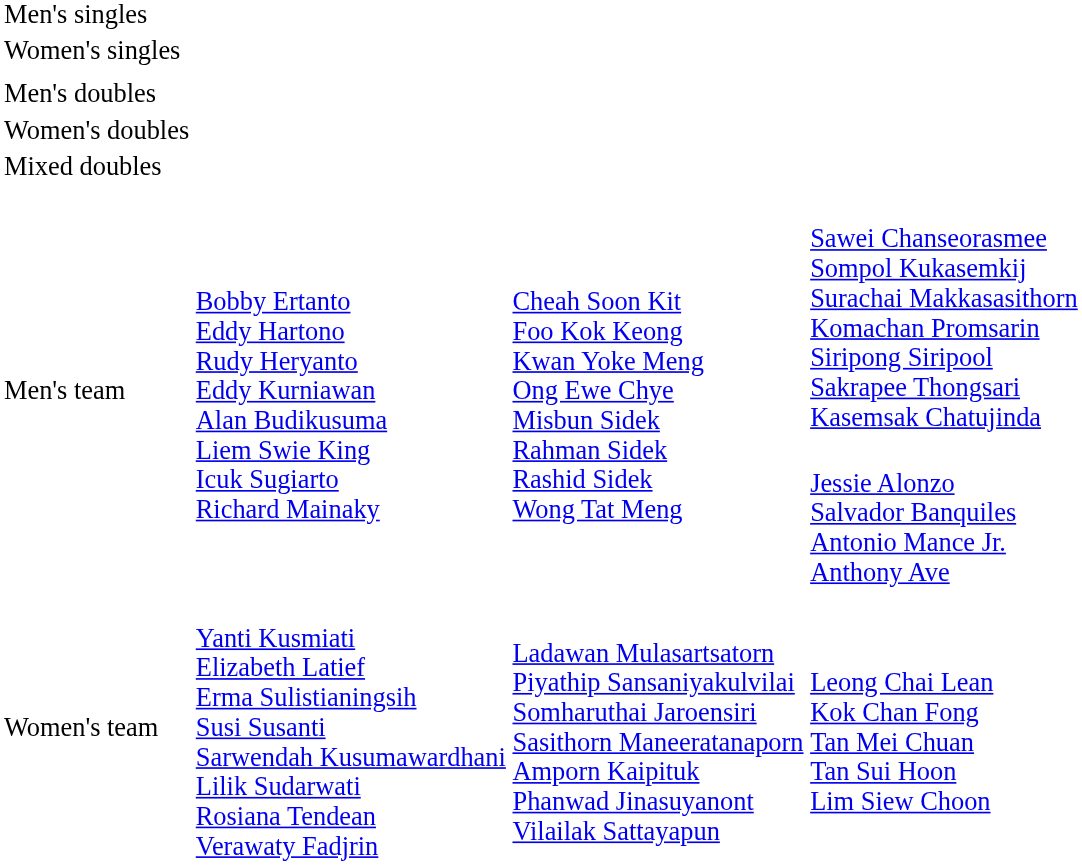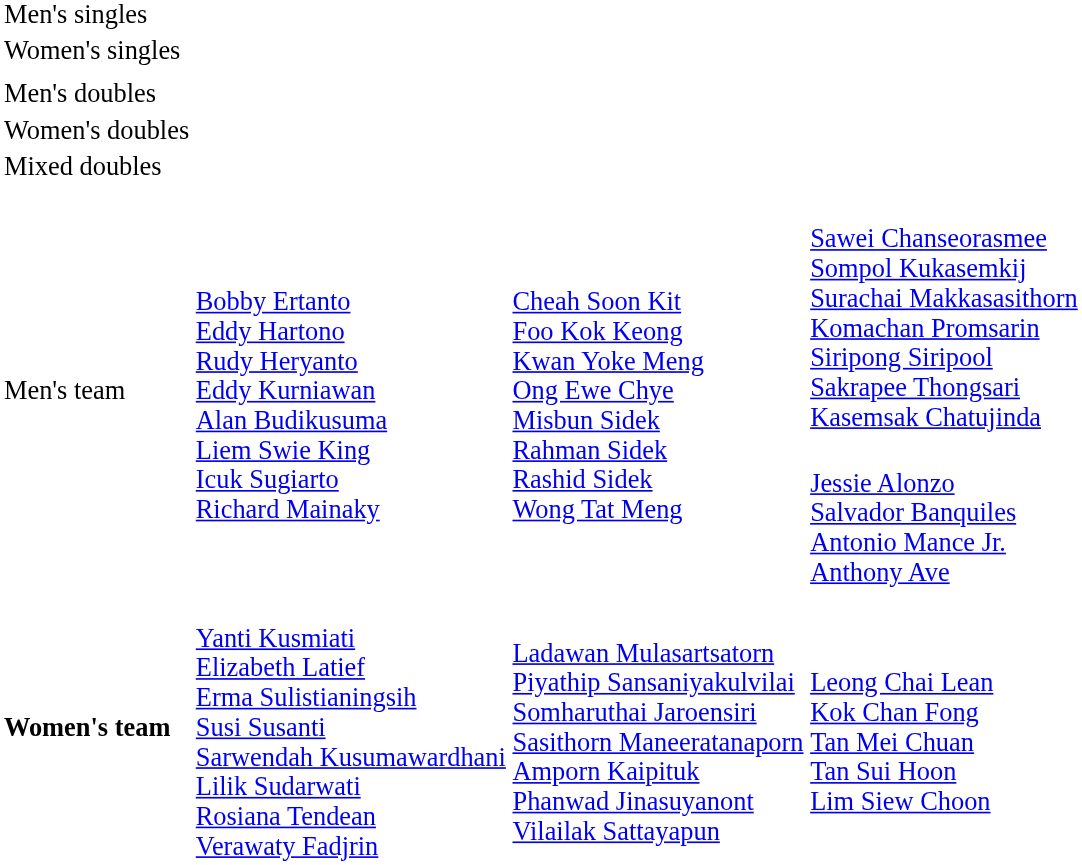Women's team | column 1: normal -> bold
